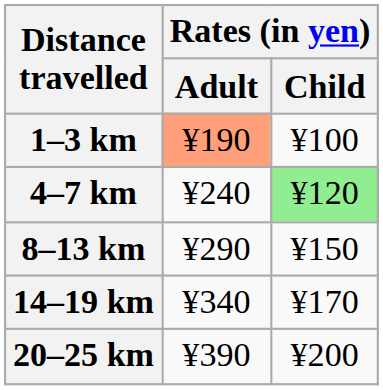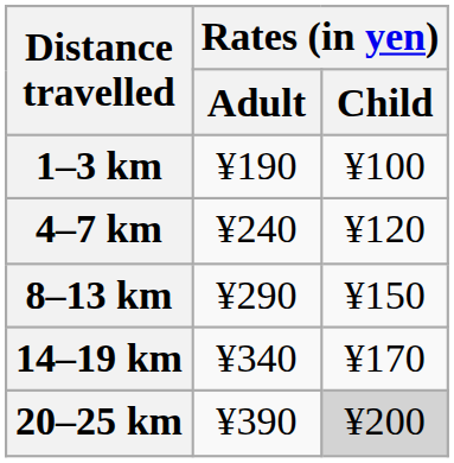1–3 km | Rates (in yen) / Adult: lightsalmon background -> no background
4–7 km | Rates (in yen) / Child: lightgreen background -> no background
20–25 km | Rates (in yen) / Child: no background -> lightgrey background
